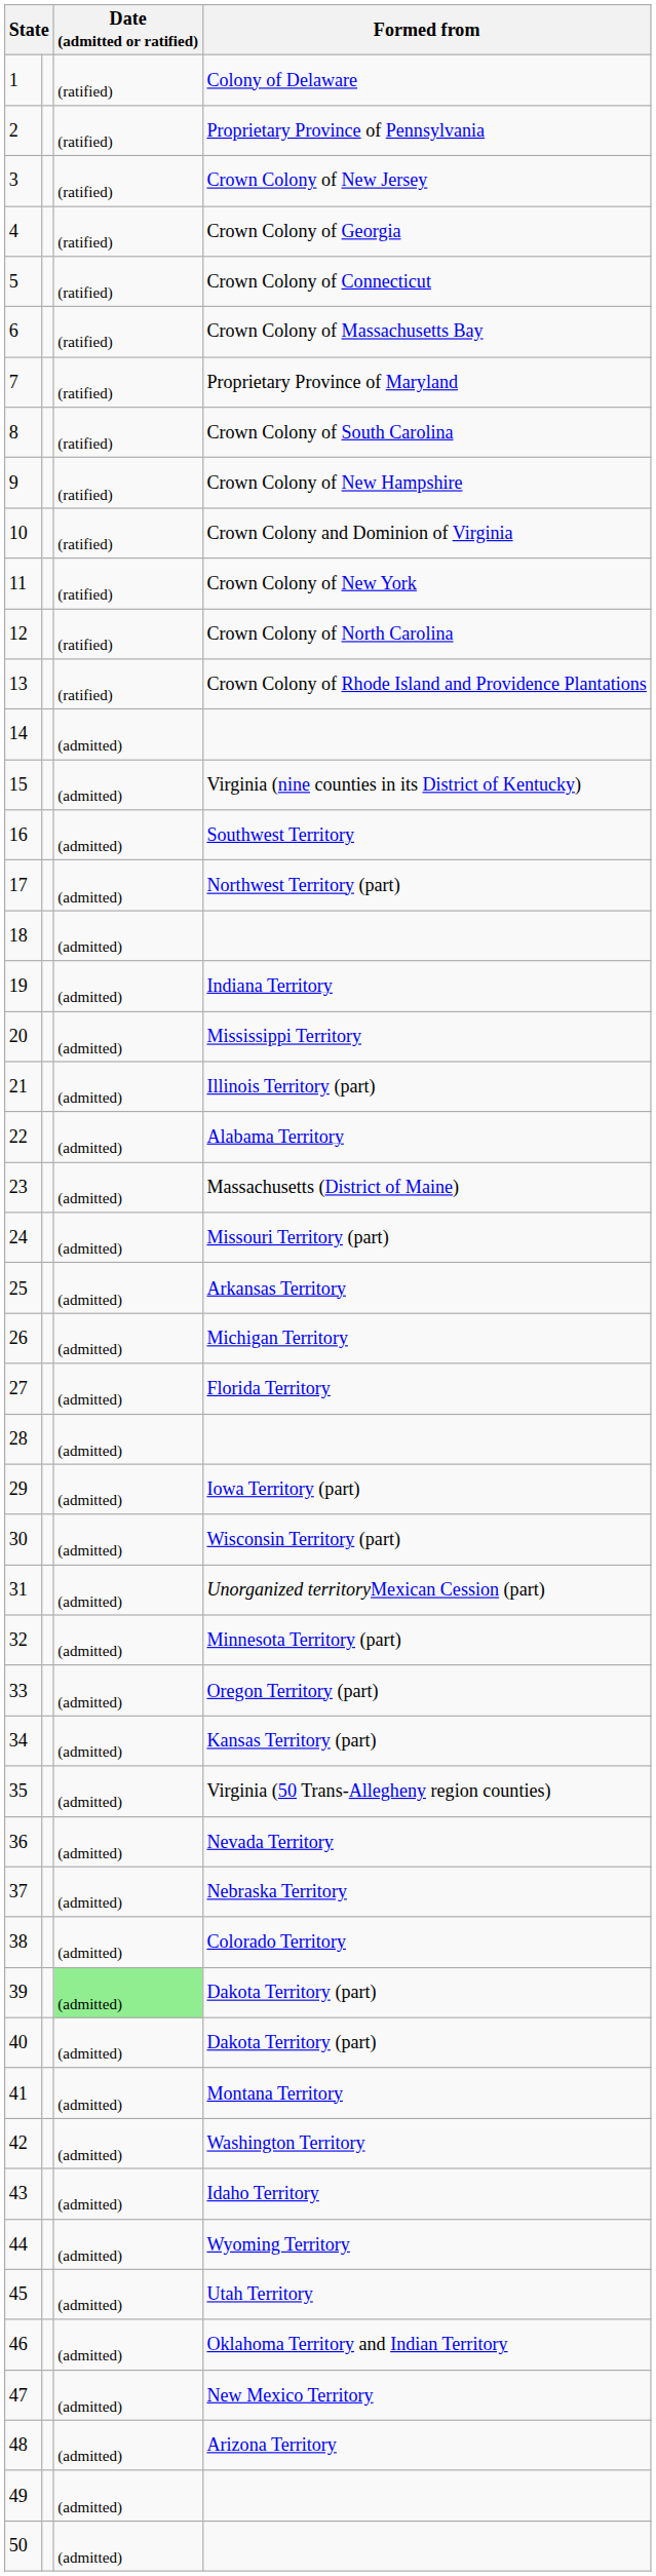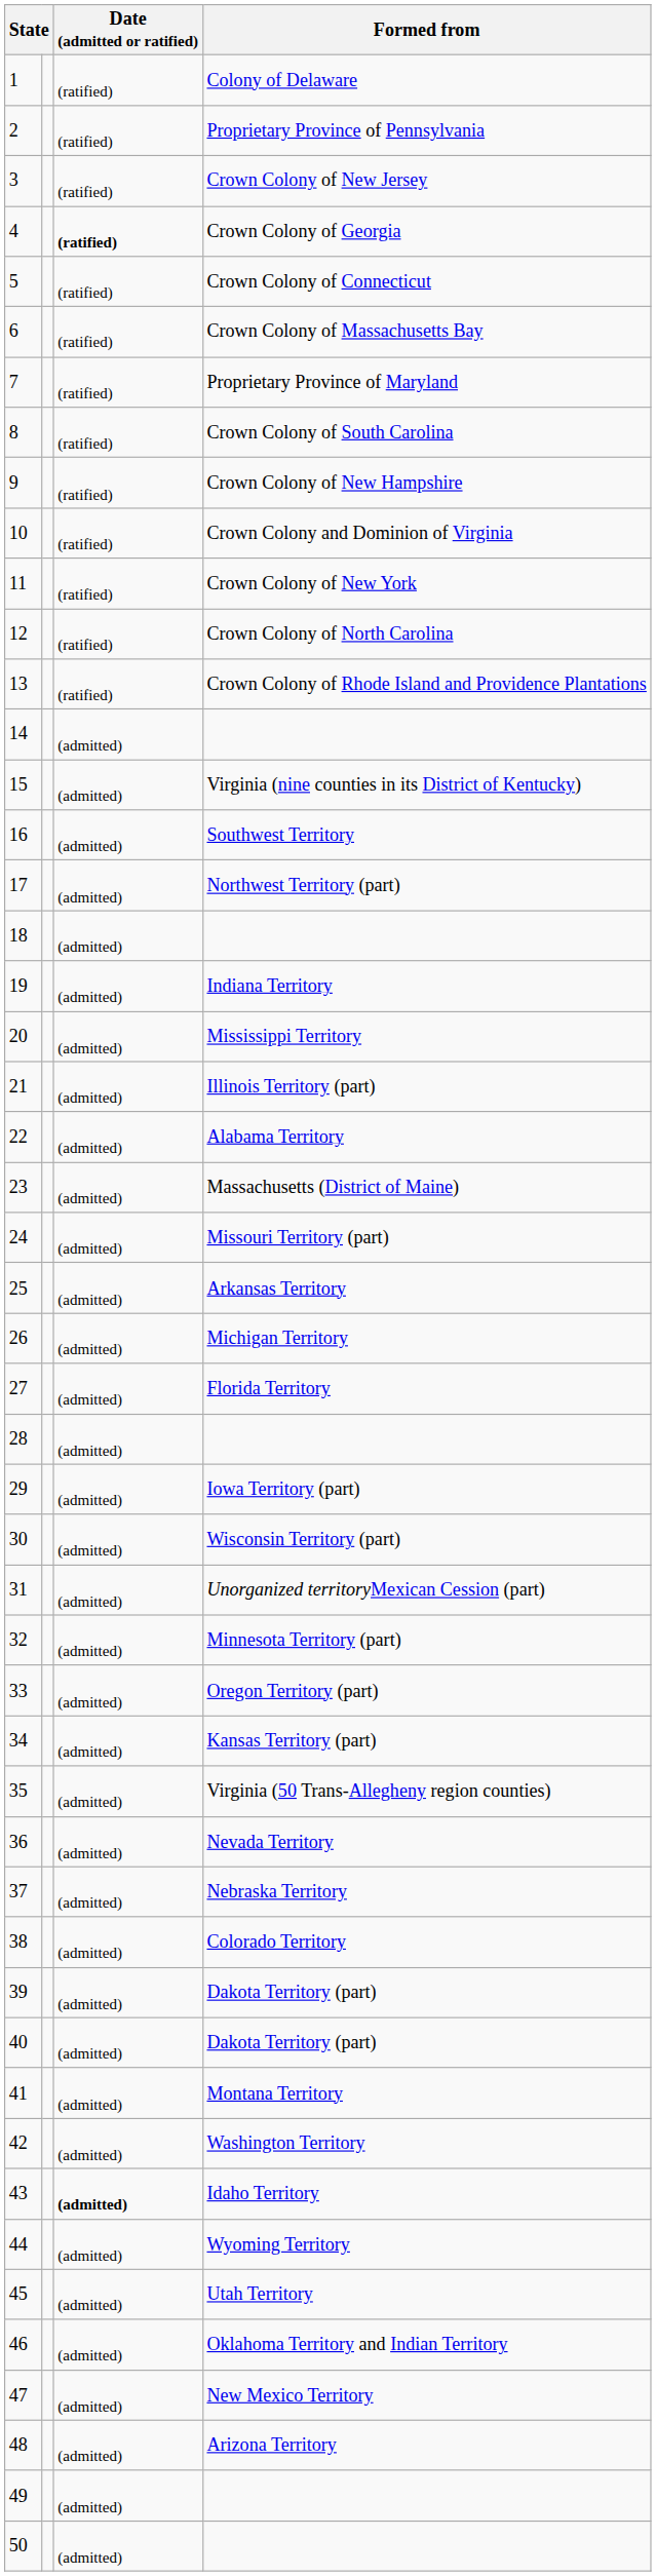Crown Colony of Georgia | Date (admitted or ratified): normal -> bold
39 / Dakota Territory (part) | Date (admitted or ratified): lightgreen background -> no background
Idaho Territory | Date (admitted or ratified): normal -> bold
